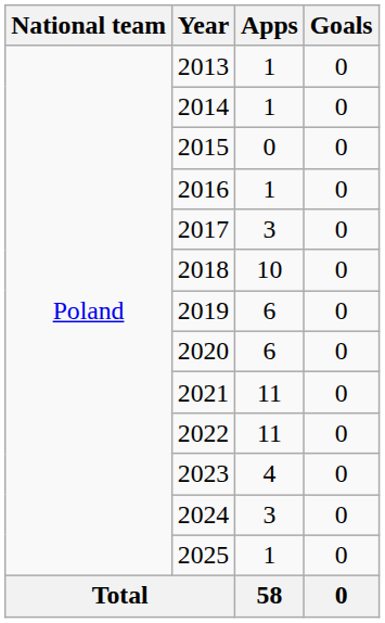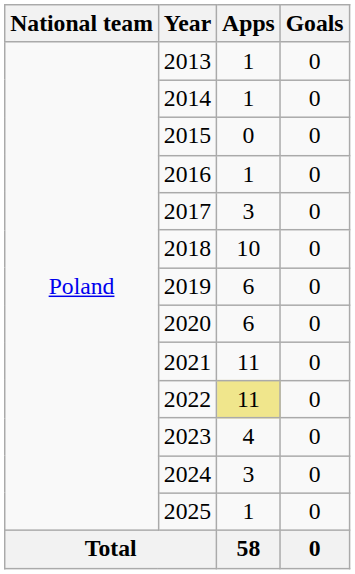2022 | Apps: no background -> khaki background
